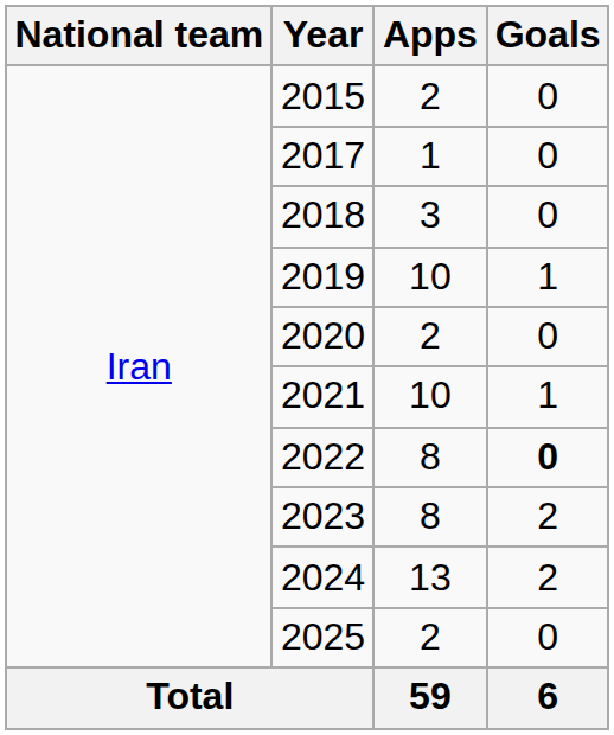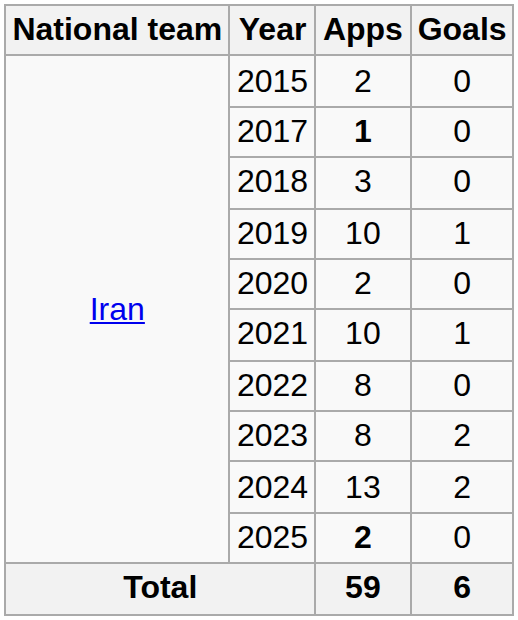2017 | Apps: normal -> bold
2022 | Goals: bold -> normal
2025 | Apps: normal -> bold
